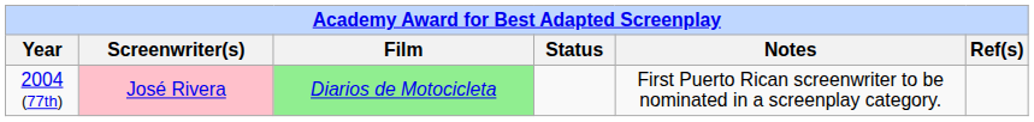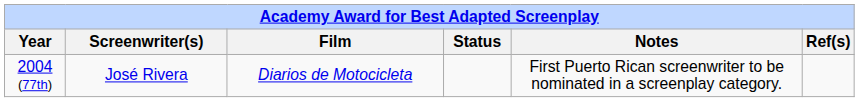2004 (77th) | Screenwriter(s): pink background -> no background
2004 (77th) | Film: lightgreen background -> no background
